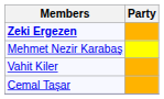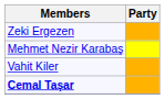Zeki Ergezen | Members: bold -> normal
Cemal Taşar | Members: normal -> bold
